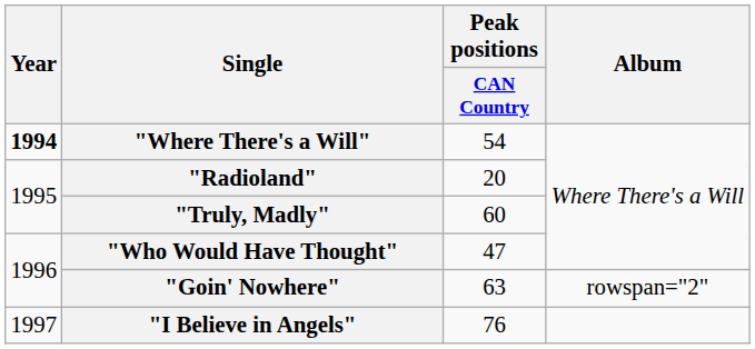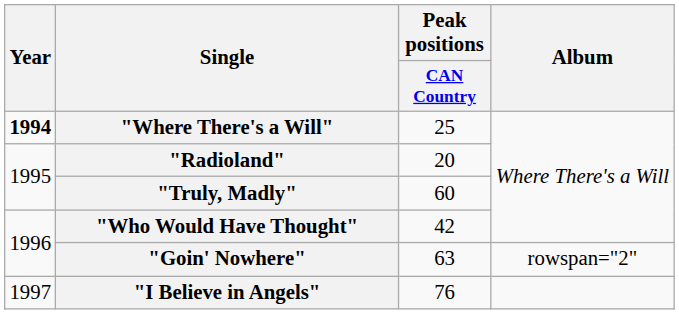"Where There's a Will" | Peak positions / CAN Country: 54 -> 25
"Who Would Have Thought" | Peak positions / CAN Country: 47 -> 42
